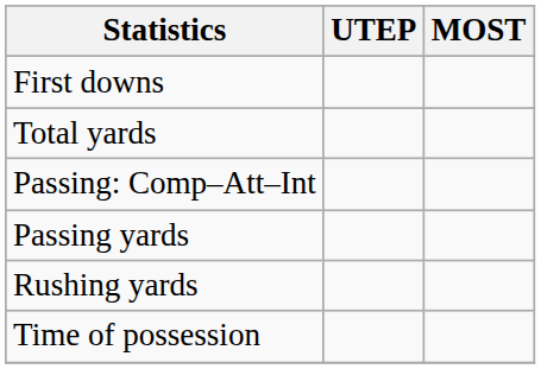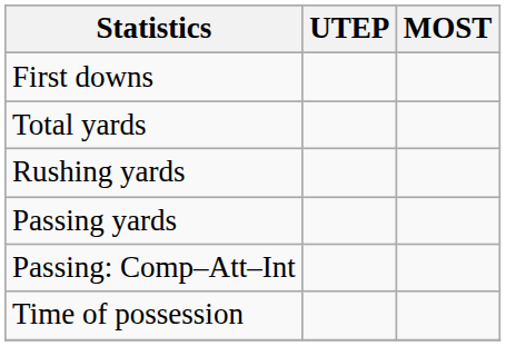rows swapped: Rushing yards <-> Passing: Comp–Att–Int
